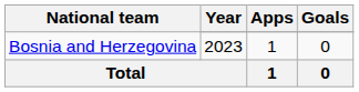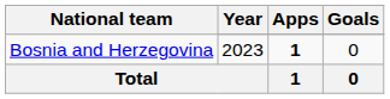2023 | Apps: normal -> bold
